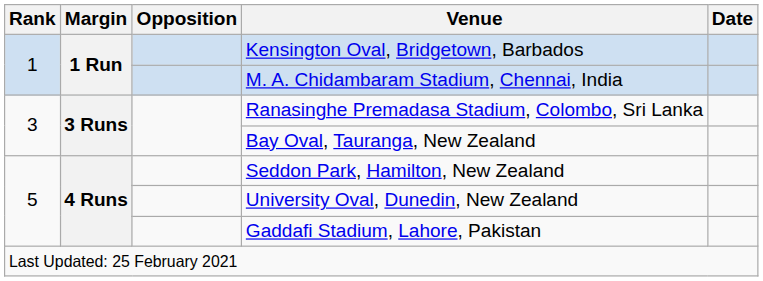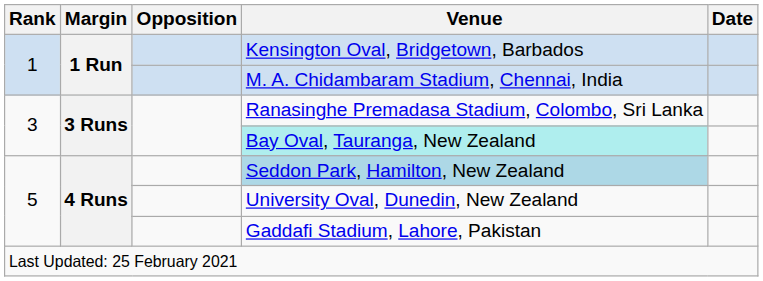Bay Oval, Tauranga, New Zealand | Venue: no background -> paleturquoise background
Seddon Park, Hamilton, New Zealand | Venue: no background -> lightblue background
